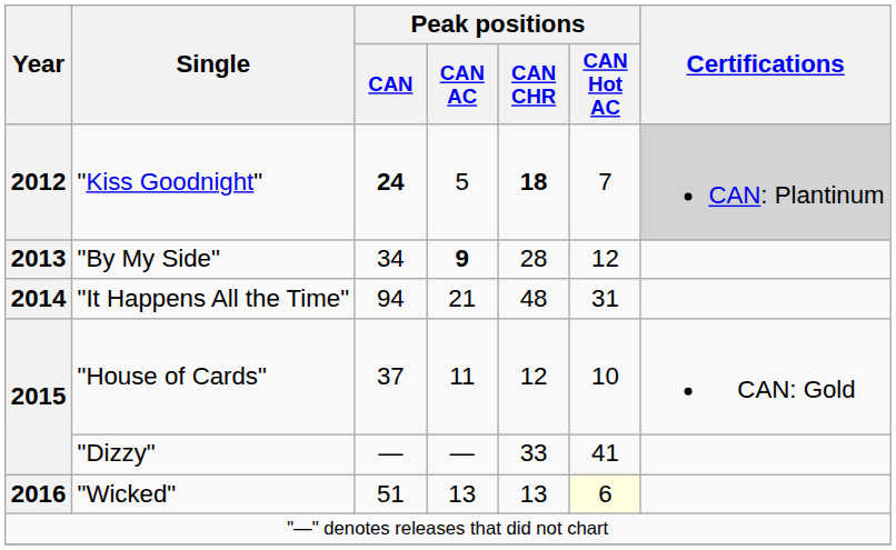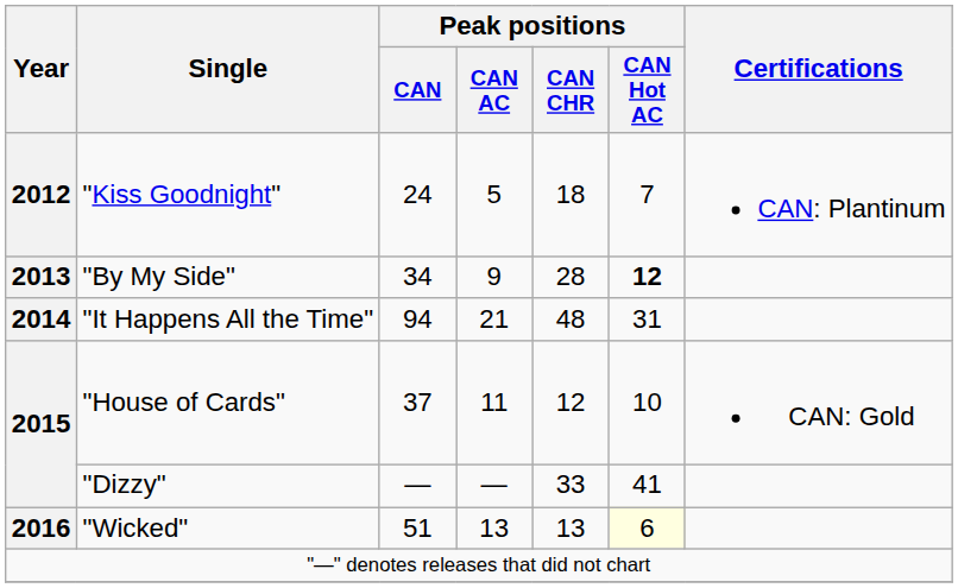"Kiss Goodnight" | Peak positions / CAN: bold -> normal
"Kiss Goodnight" | Peak positions / CAN CHR: bold -> normal
"Kiss Goodnight" | Certifications: lightgrey background -> no background
"By My Side" | Peak positions / CAN AC: bold -> normal
"By My Side" | Peak positions / CAN Hot AC: normal -> bold
